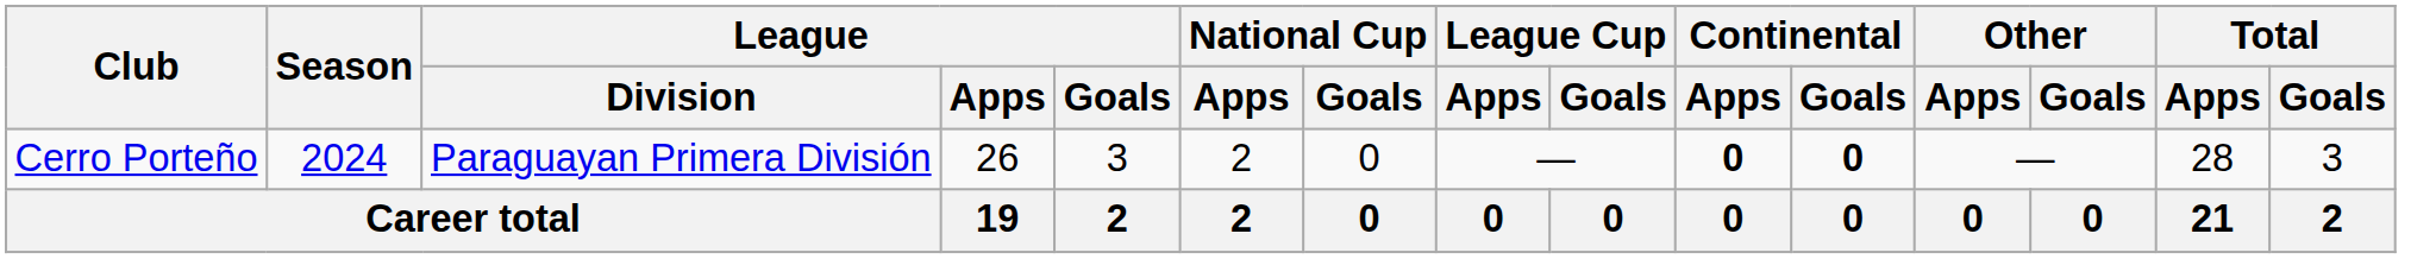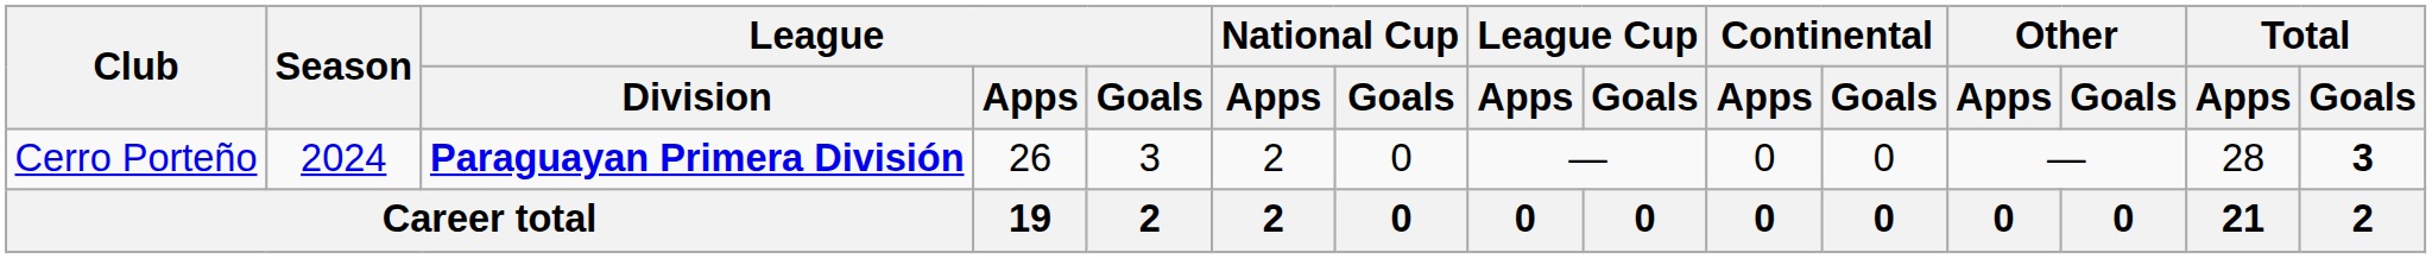Cerro Porteño | League / Division: normal -> bold
Cerro Porteño | Continental / Apps: bold -> normal
Cerro Porteño | Continental / Goals: bold -> normal
Cerro Porteño | Total / Goals: normal -> bold
